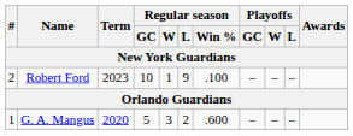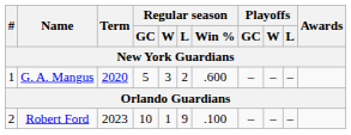rows swapped: G. A. Mangus <-> Robert Ford
